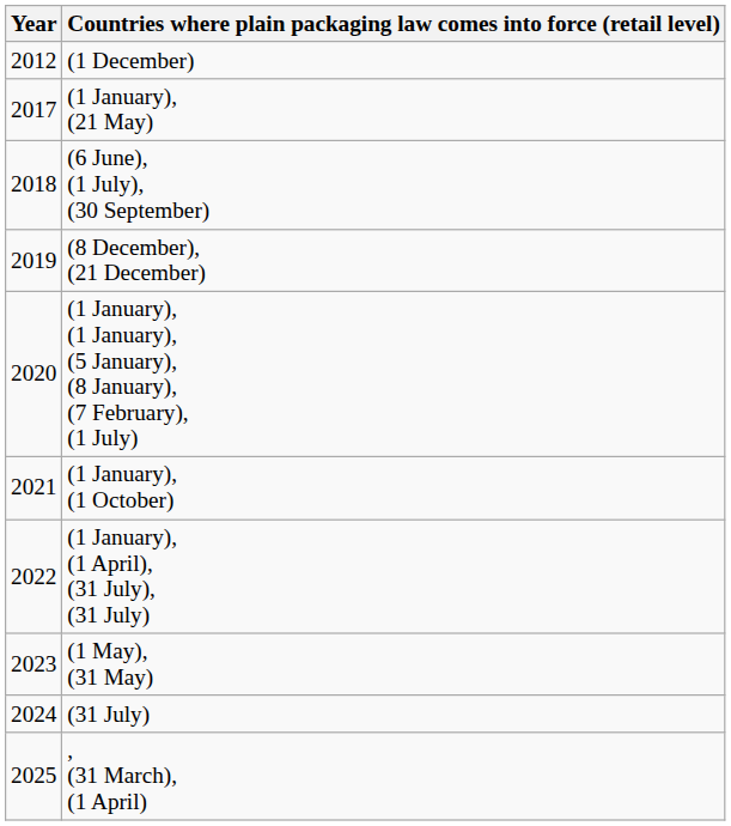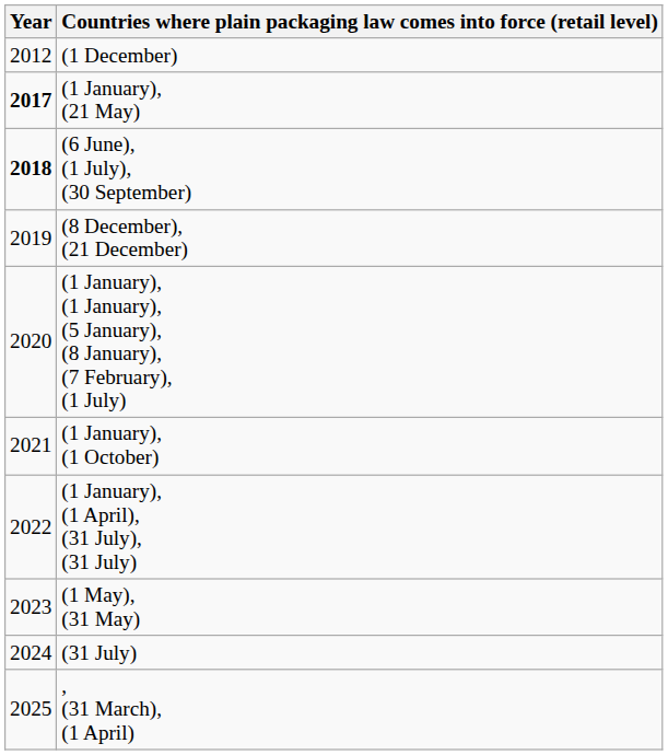(1 January), (21 May) | Year: normal -> bold
(6 June), (1 July), (30 September) | Year: normal -> bold
